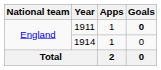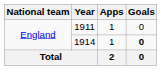1911 | Goals: bold -> normal
1914 | Goals: normal -> bold
